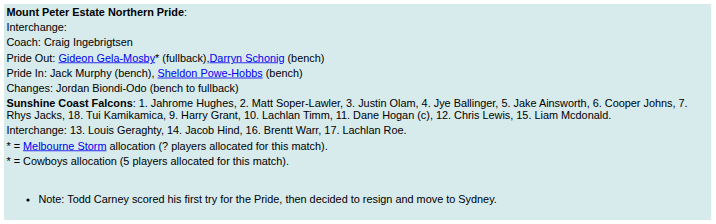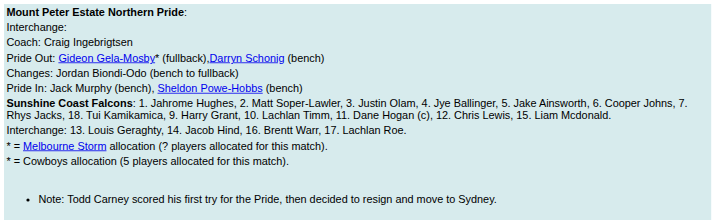row 5 | column 1: Pride In: Jack Murphy (bench), Sheldon Powe-Hobbs (bench) -> Changes: Jordan Biondi-Odo (bench to fullback)
row 6 | column 1: Changes: Jordan Biondi-Odo (bench to fullback) -> Pride In: Jack Murphy (bench), Sheldon Powe-Hobbs (bench)
